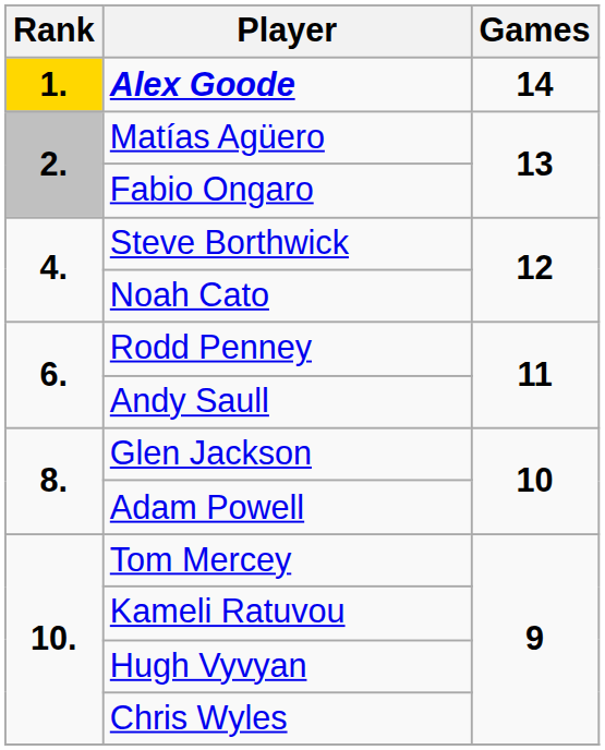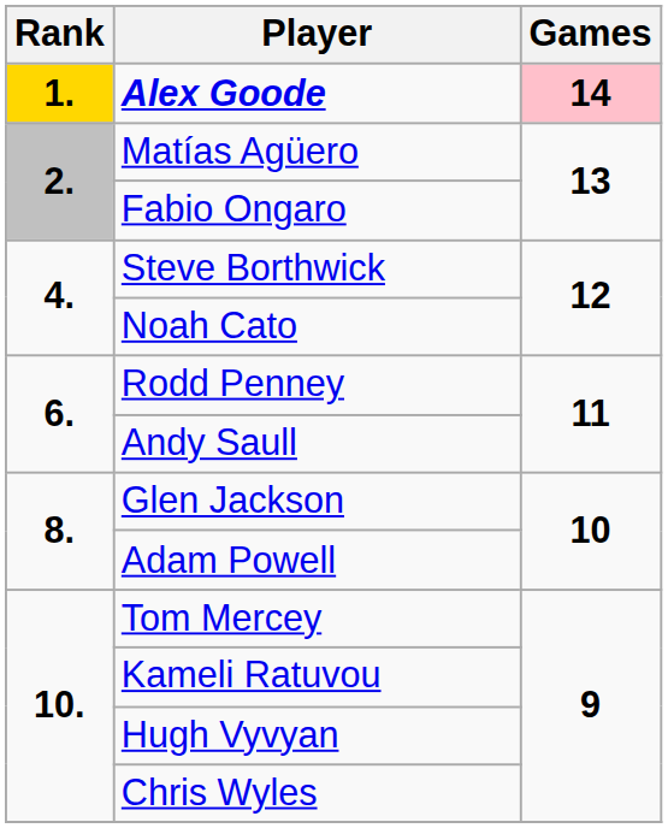Alex Goode | Games: no background -> pink background
